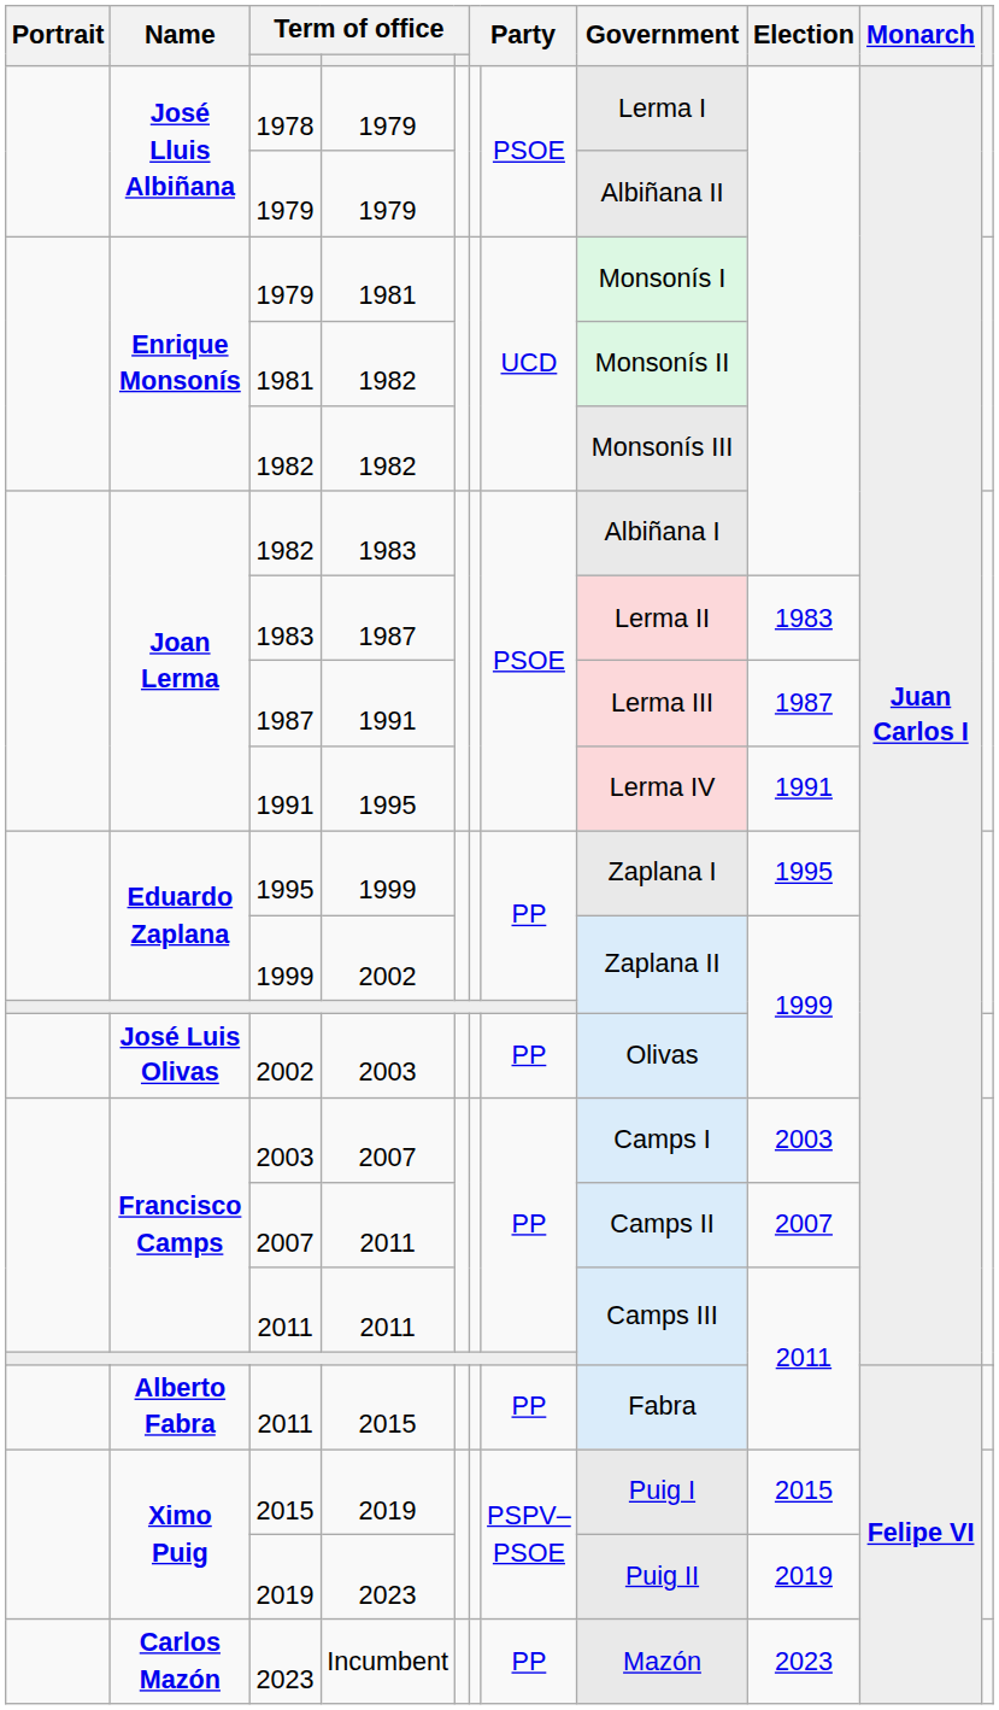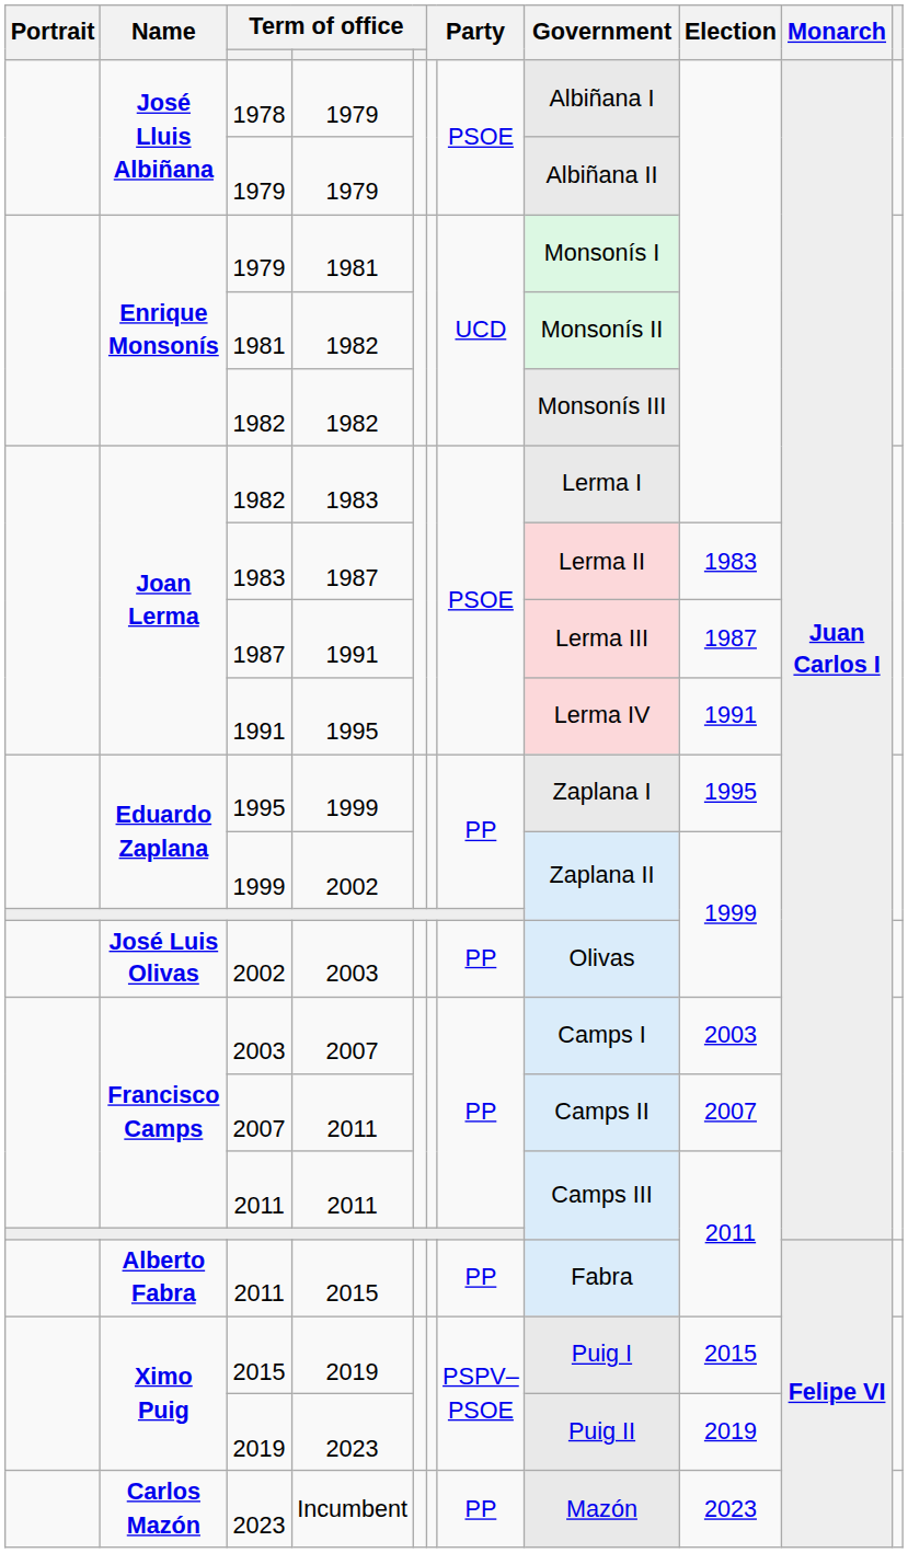1978 | Government: Lerma I -> Albiñana I
1982 / 1983 | Government: Albiñana I -> Lerma I
